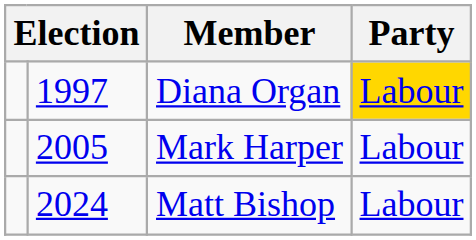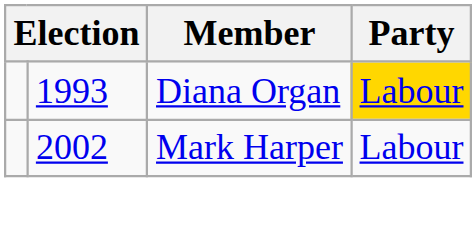Diana Organ | column 2: 1997 -> 1993
Mark Harper | column 2: 2005 -> 2002
- row: 2024 | Matt Bishop | Labour
